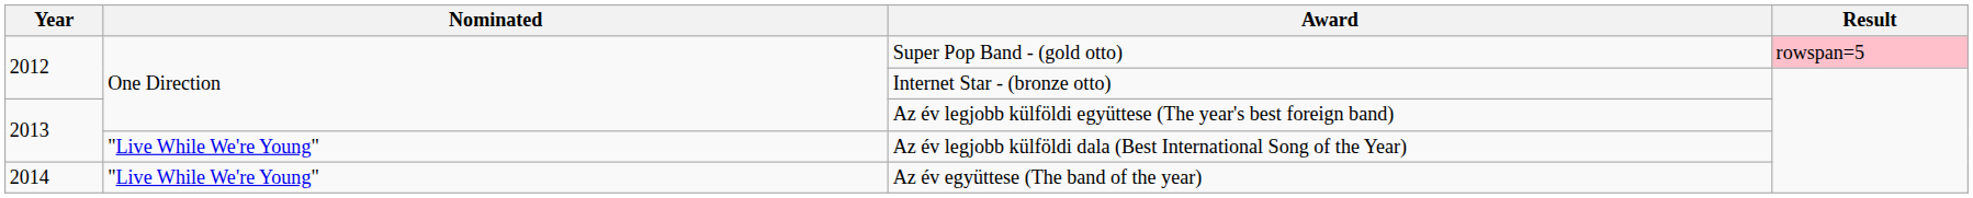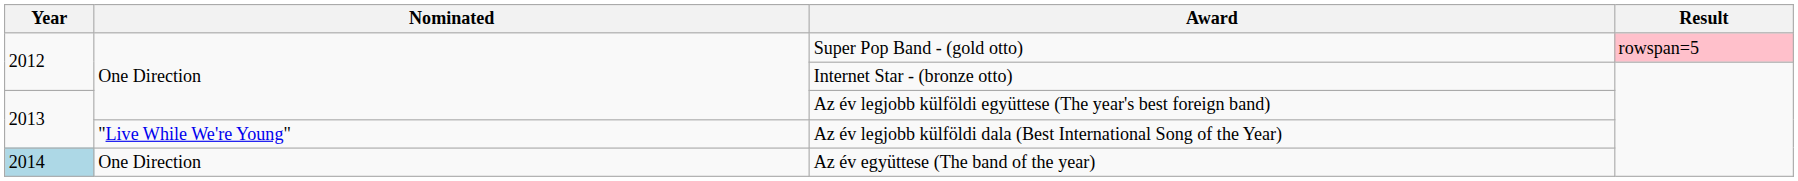Az év együttese (The band of the year) | Year: no background -> lightblue background
Az év együttese (The band of the year) | Nominated: "Live While We're Young" -> One Direction
